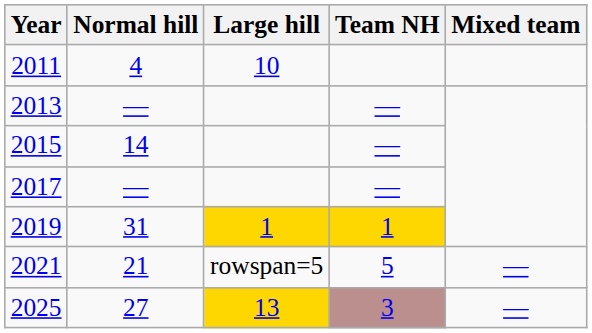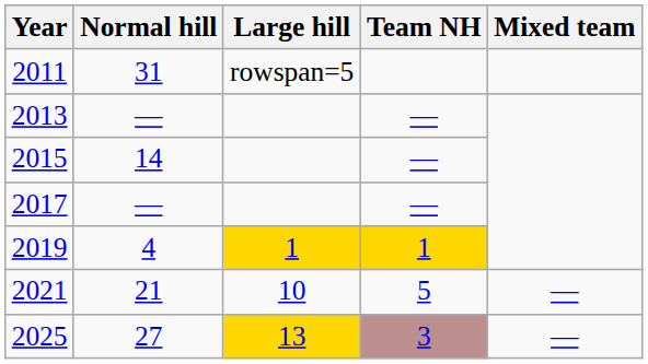2011 | Normal hill: 4 -> 31
2011 | Large hill: 10 -> rowspan=5
2019 | Normal hill: 31 -> 4
2021 | Large hill: rowspan=5 -> 10
